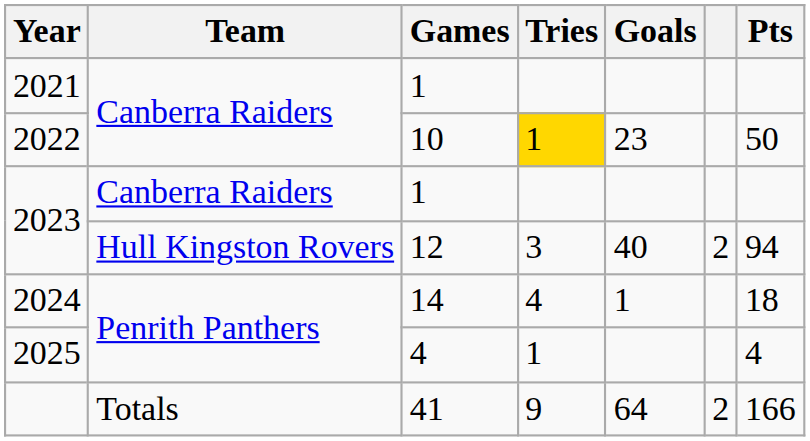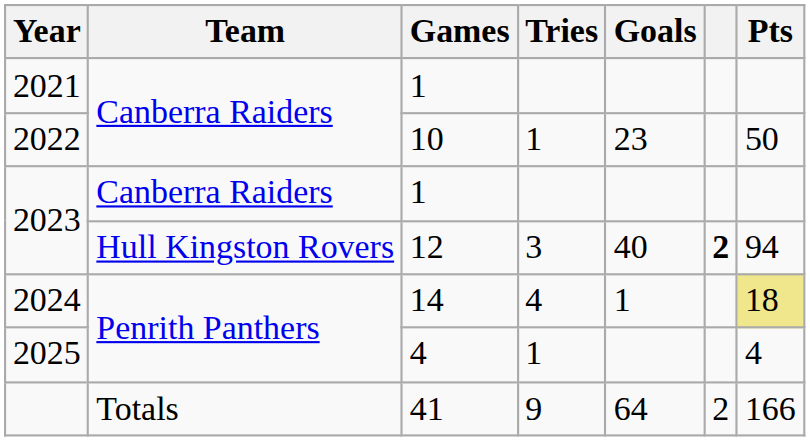2022 | Tries: gold background -> no background
2023 / 12 | column 6: normal -> bold
2024 | Pts: no background -> khaki background
